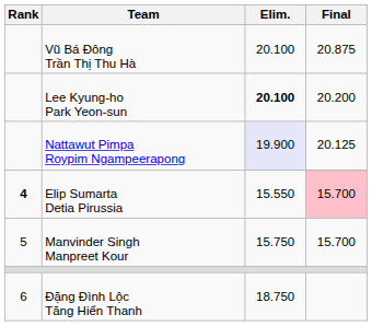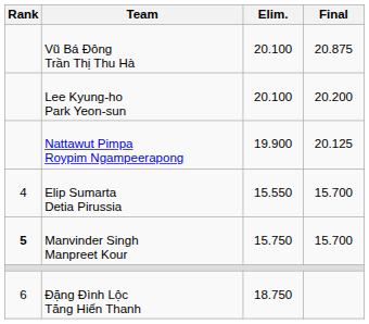Lee Kyung-ho Park Yeon-sun | Elim.: bold -> normal
Nattawut Pimpa Roypim Ngampeerapong | Elim.: lavender background -> no background
Elip Sumarta Detia Pirussia | Rank: bold -> normal
Elip Sumarta Detia Pirussia | Final: pink background -> no background
Manvinder Singh Manpreet Kour | Rank: normal -> bold
